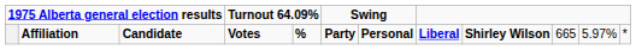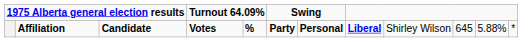Affiliation | column 9: bold -> normal
Affiliation | column 10: 665 -> 645
Affiliation | column 11: 5.97% -> 5.88%
